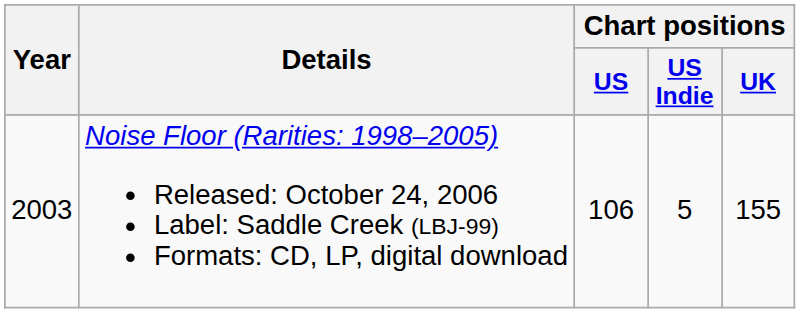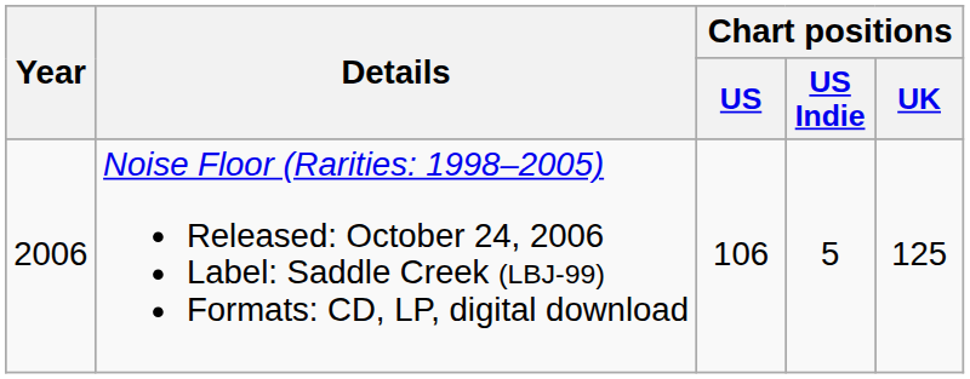row 3 | Year: 2003 -> 2006
row 3 | Chart positions / UK: 155 -> 125
